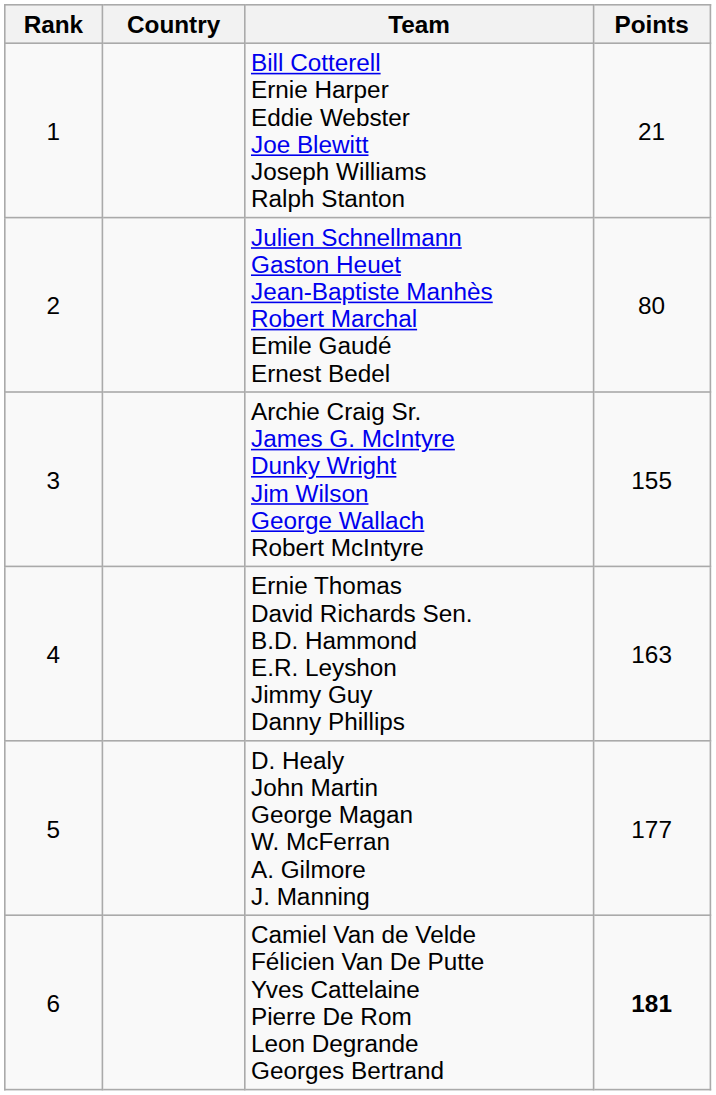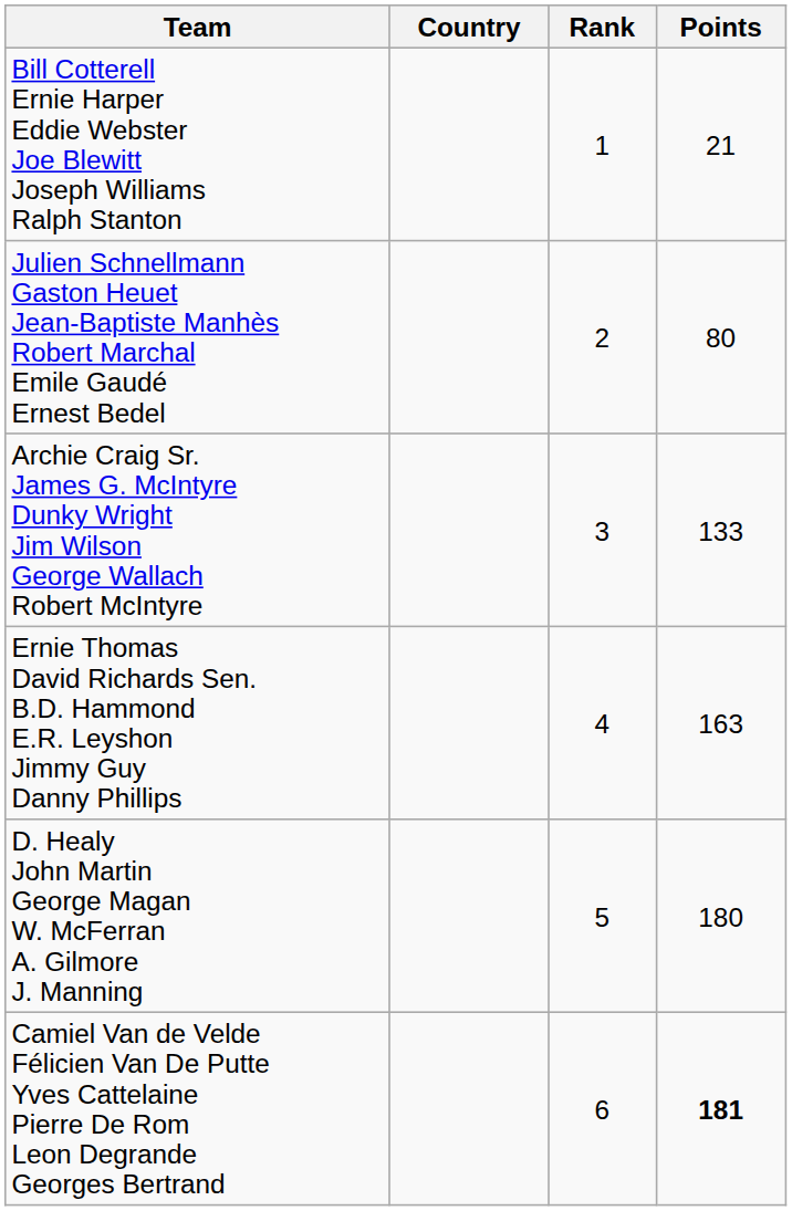columns swapped: Rank <-> Team
row 4 | Points: 155 -> 133
row 6 | Points: 177 -> 180
